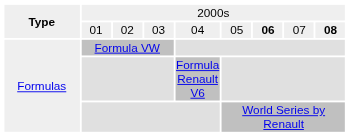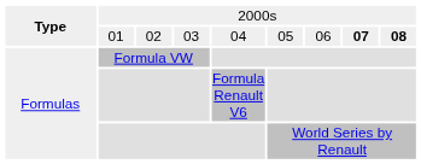01 | column 7: bold -> normal
01 | column 8: normal -> bold
